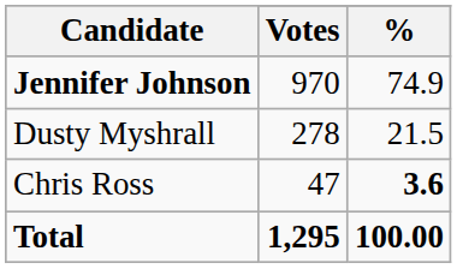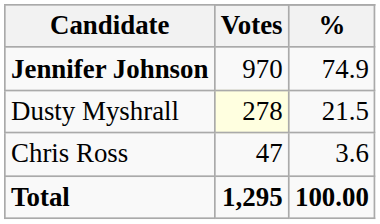Dusty Myshrall | Votes: no background -> lightyellow background
Chris Ross | %: bold -> normal
